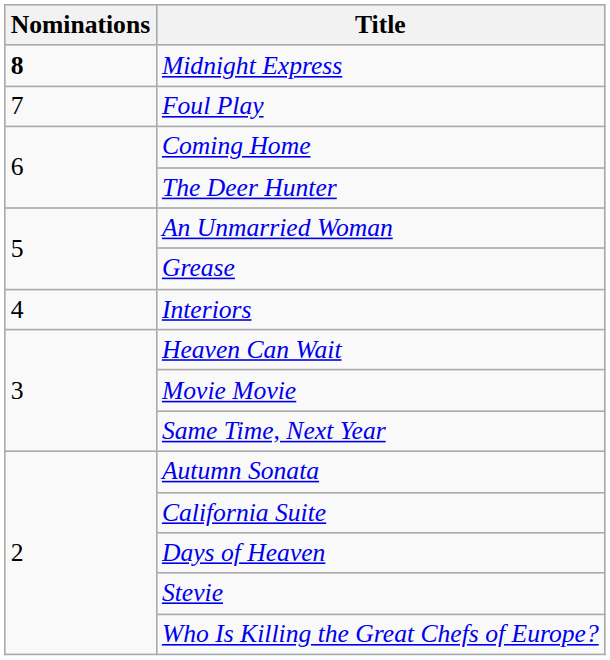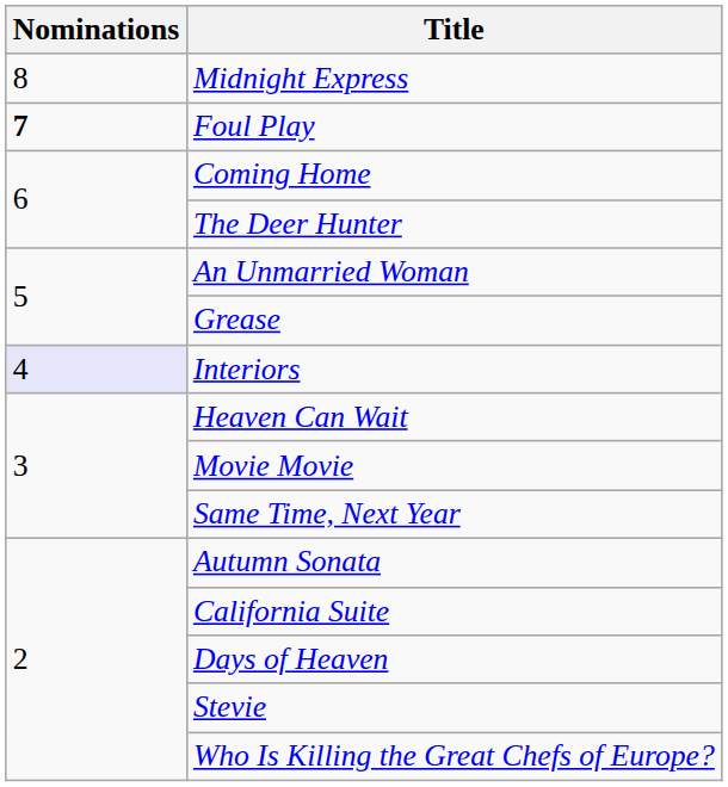Midnight Express | Nominations: bold -> normal
Foul Play | Nominations: normal -> bold
Interiors | Nominations: no background -> lavender background
